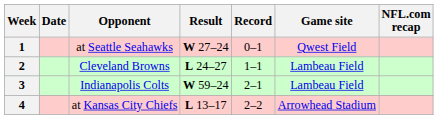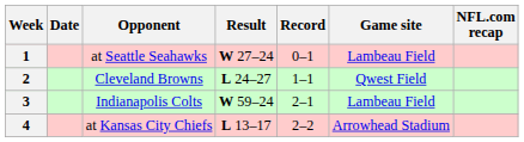1 | Game site: Qwest Field -> Lambeau Field
2 | Game site: Lambeau Field -> Qwest Field
